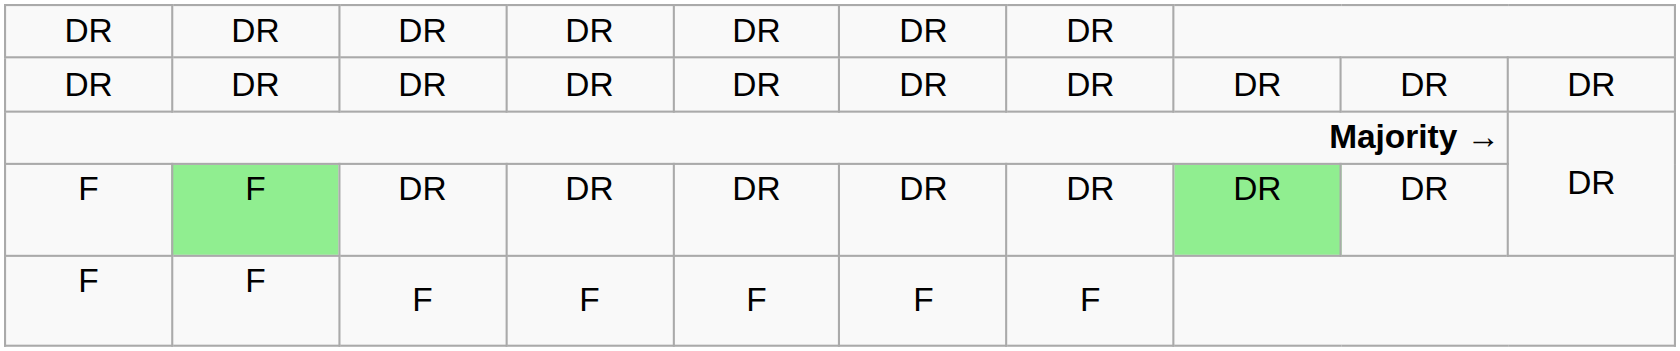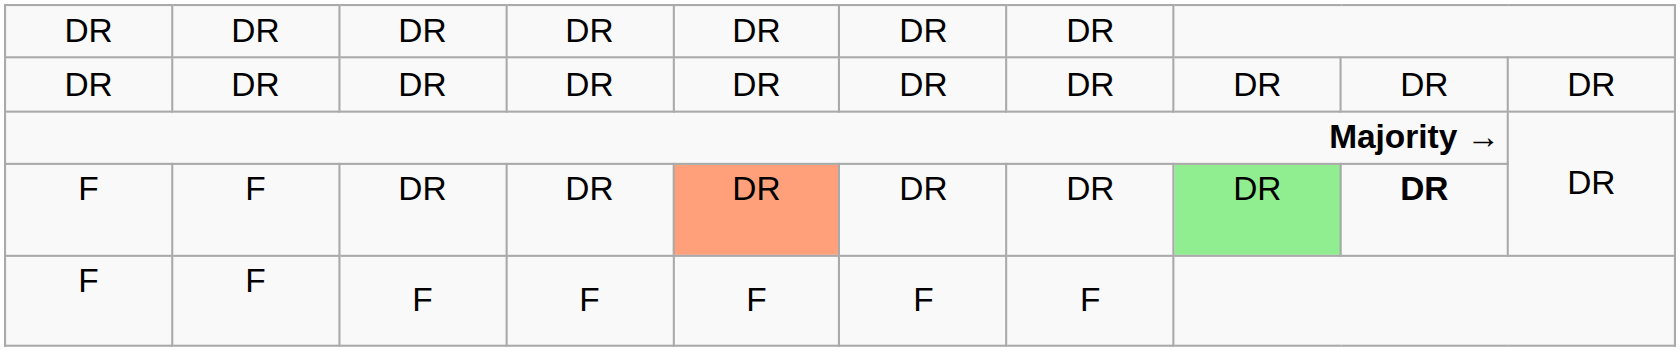F / DR | column 2: lightgreen background -> no background
F / DR | column 5: no background -> lightsalmon background
F / DR | column 9: normal -> bold
